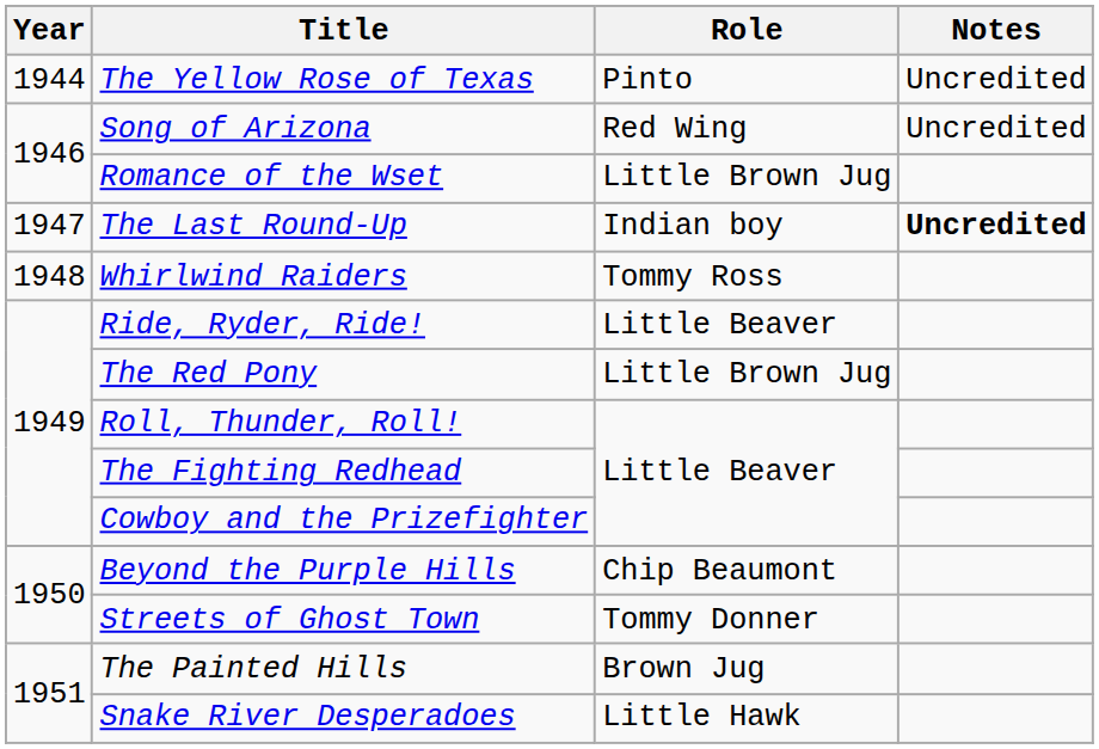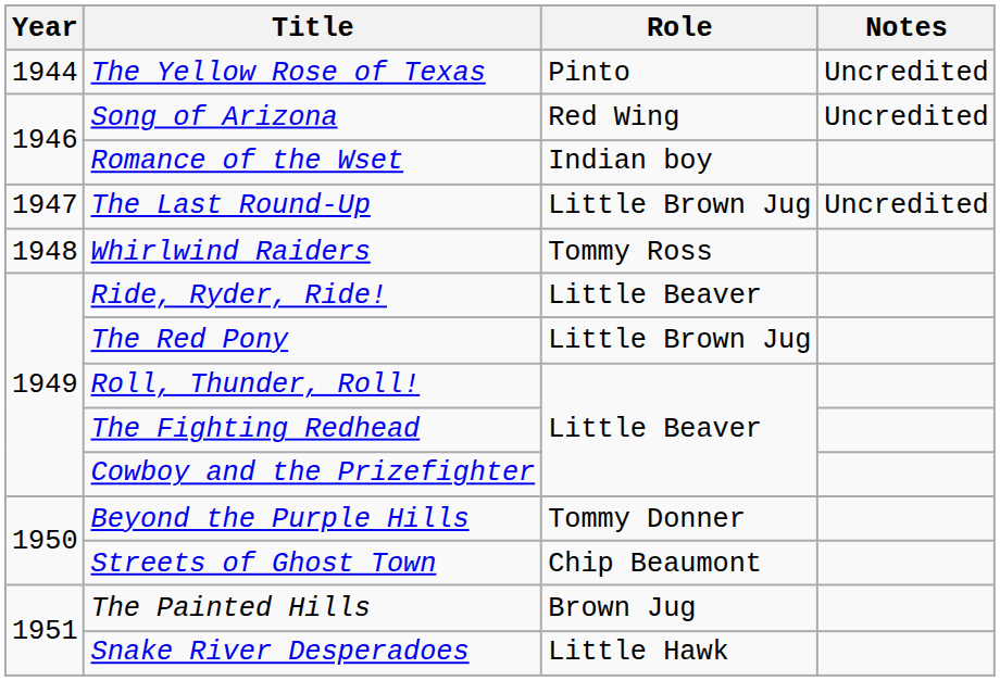Romance of the Wset | Role: Little Brown Jug -> Indian boy
The Last Round-Up | Role: Indian boy -> Little Brown Jug
The Last Round-Up | Notes: bold -> normal
Beyond the Purple Hills | Role: Chip Beaumont -> Tommy Donner
Streets of Ghost Town | Role: Tommy Donner -> Chip Beaumont
